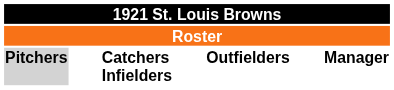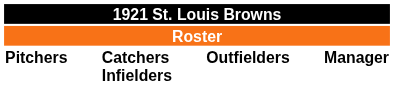Pitchers | column 1: lightgrey background -> no background
